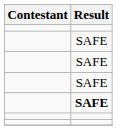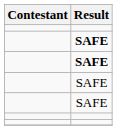row 3 | Result: normal -> bold
row 4 | Result: normal -> bold
row 6 | Result: bold -> normal
